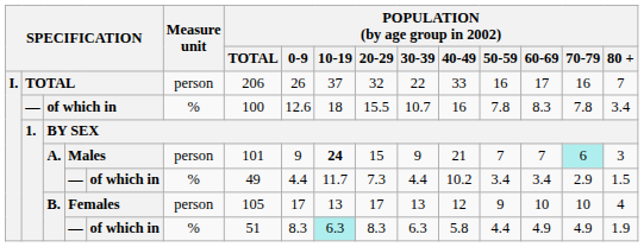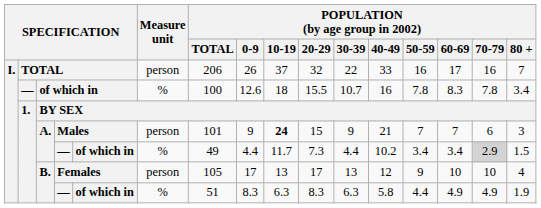Males | POPULATION (by age group in 2002) / 70-79: paleturquoise background -> no background
A. / — | POPULATION (by age group in 2002) / 70-79: no background -> lightgrey background
B. / — | POPULATION (by age group in 2002) / 10-19: paleturquoise background -> no background
